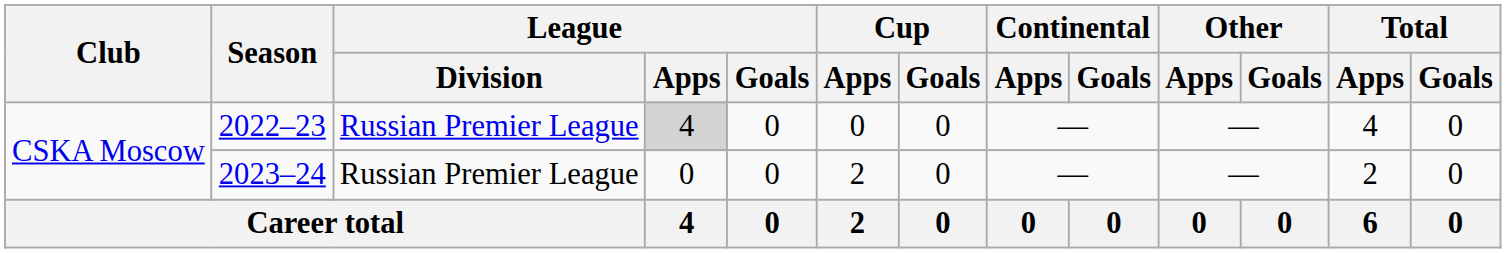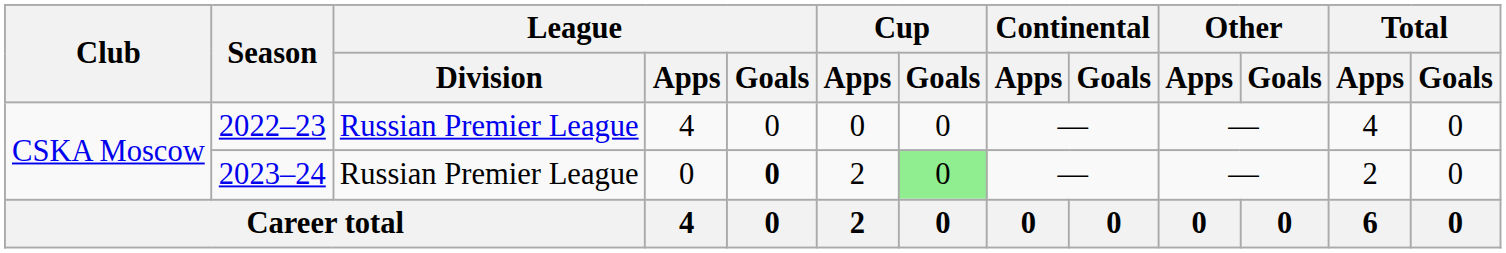2022–23 | League / Apps: lightgrey background -> no background
2023–24 | League / Goals: normal -> bold
2023–24 | Cup / Goals: no background -> lightgreen background
